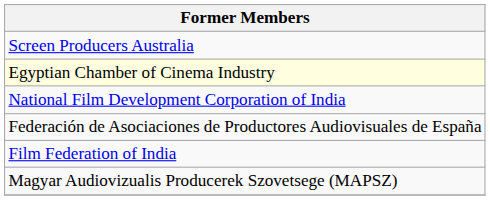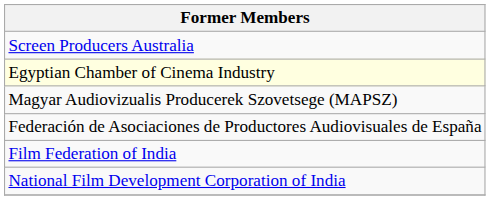row 4 | column 1: National Film Development Corporation of India -> Magyar Audiovizualis Producerek Szovetsege (MAPSZ)
row 7 | column 1: Magyar Audiovizualis Producerek Szovetsege (MAPSZ) -> National Film Development Corporation of India
